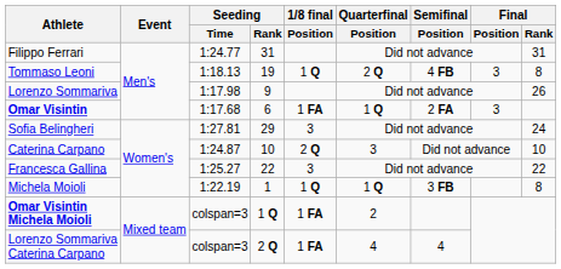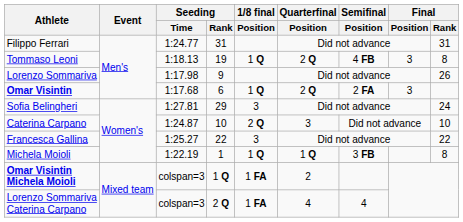Omar Visintin | 1/8 final / Position: 1 FA -> 1 Q
Omar Visintin | Quarterfinal / Position: 1 Q -> 2 Q
